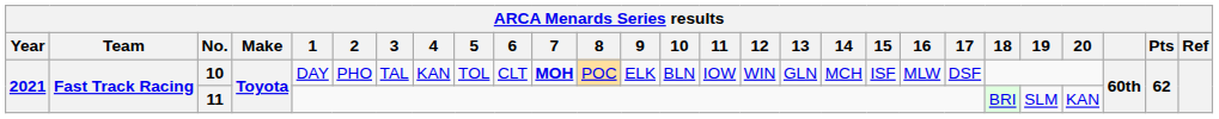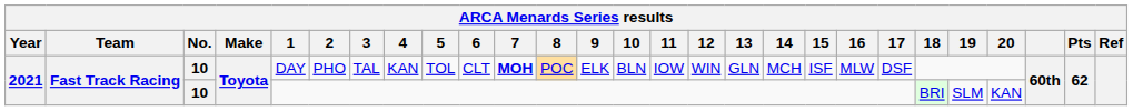row 4 | No.: 11 -> 10
